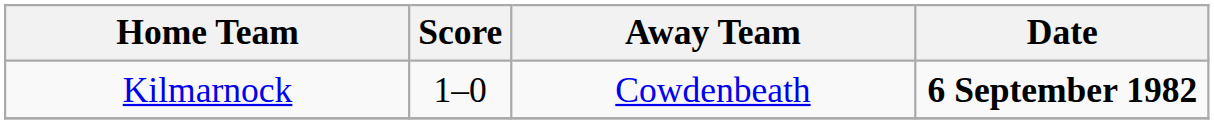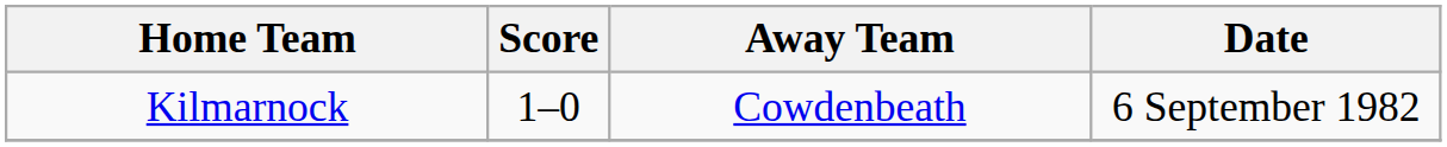Kilmarnock | Date: bold -> normal
